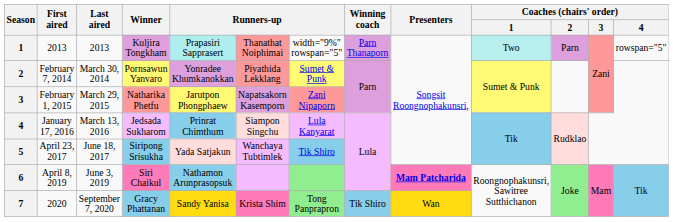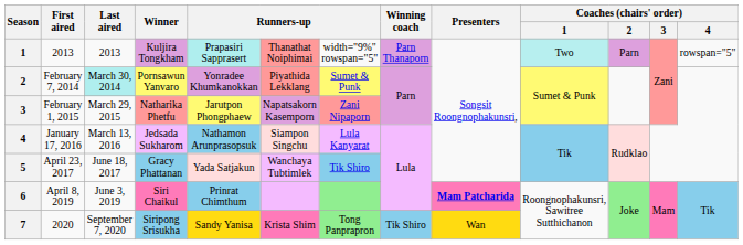February 7, 2014 | Last aired: no background -> paleturquoise background
January 17, 2016 | column 5: Prinrat Chimthum -> Nathamon Arunprasopsuk
April 23, 2017 | Winner: Siripong Srisukha -> Gracy Phattanan
April 8, 2019 | column 5: Nathamon Arunprasopsuk -> Prinrat Chimthum
2020 | Winner: Gracy Phattanan -> Siripong Srisukha
